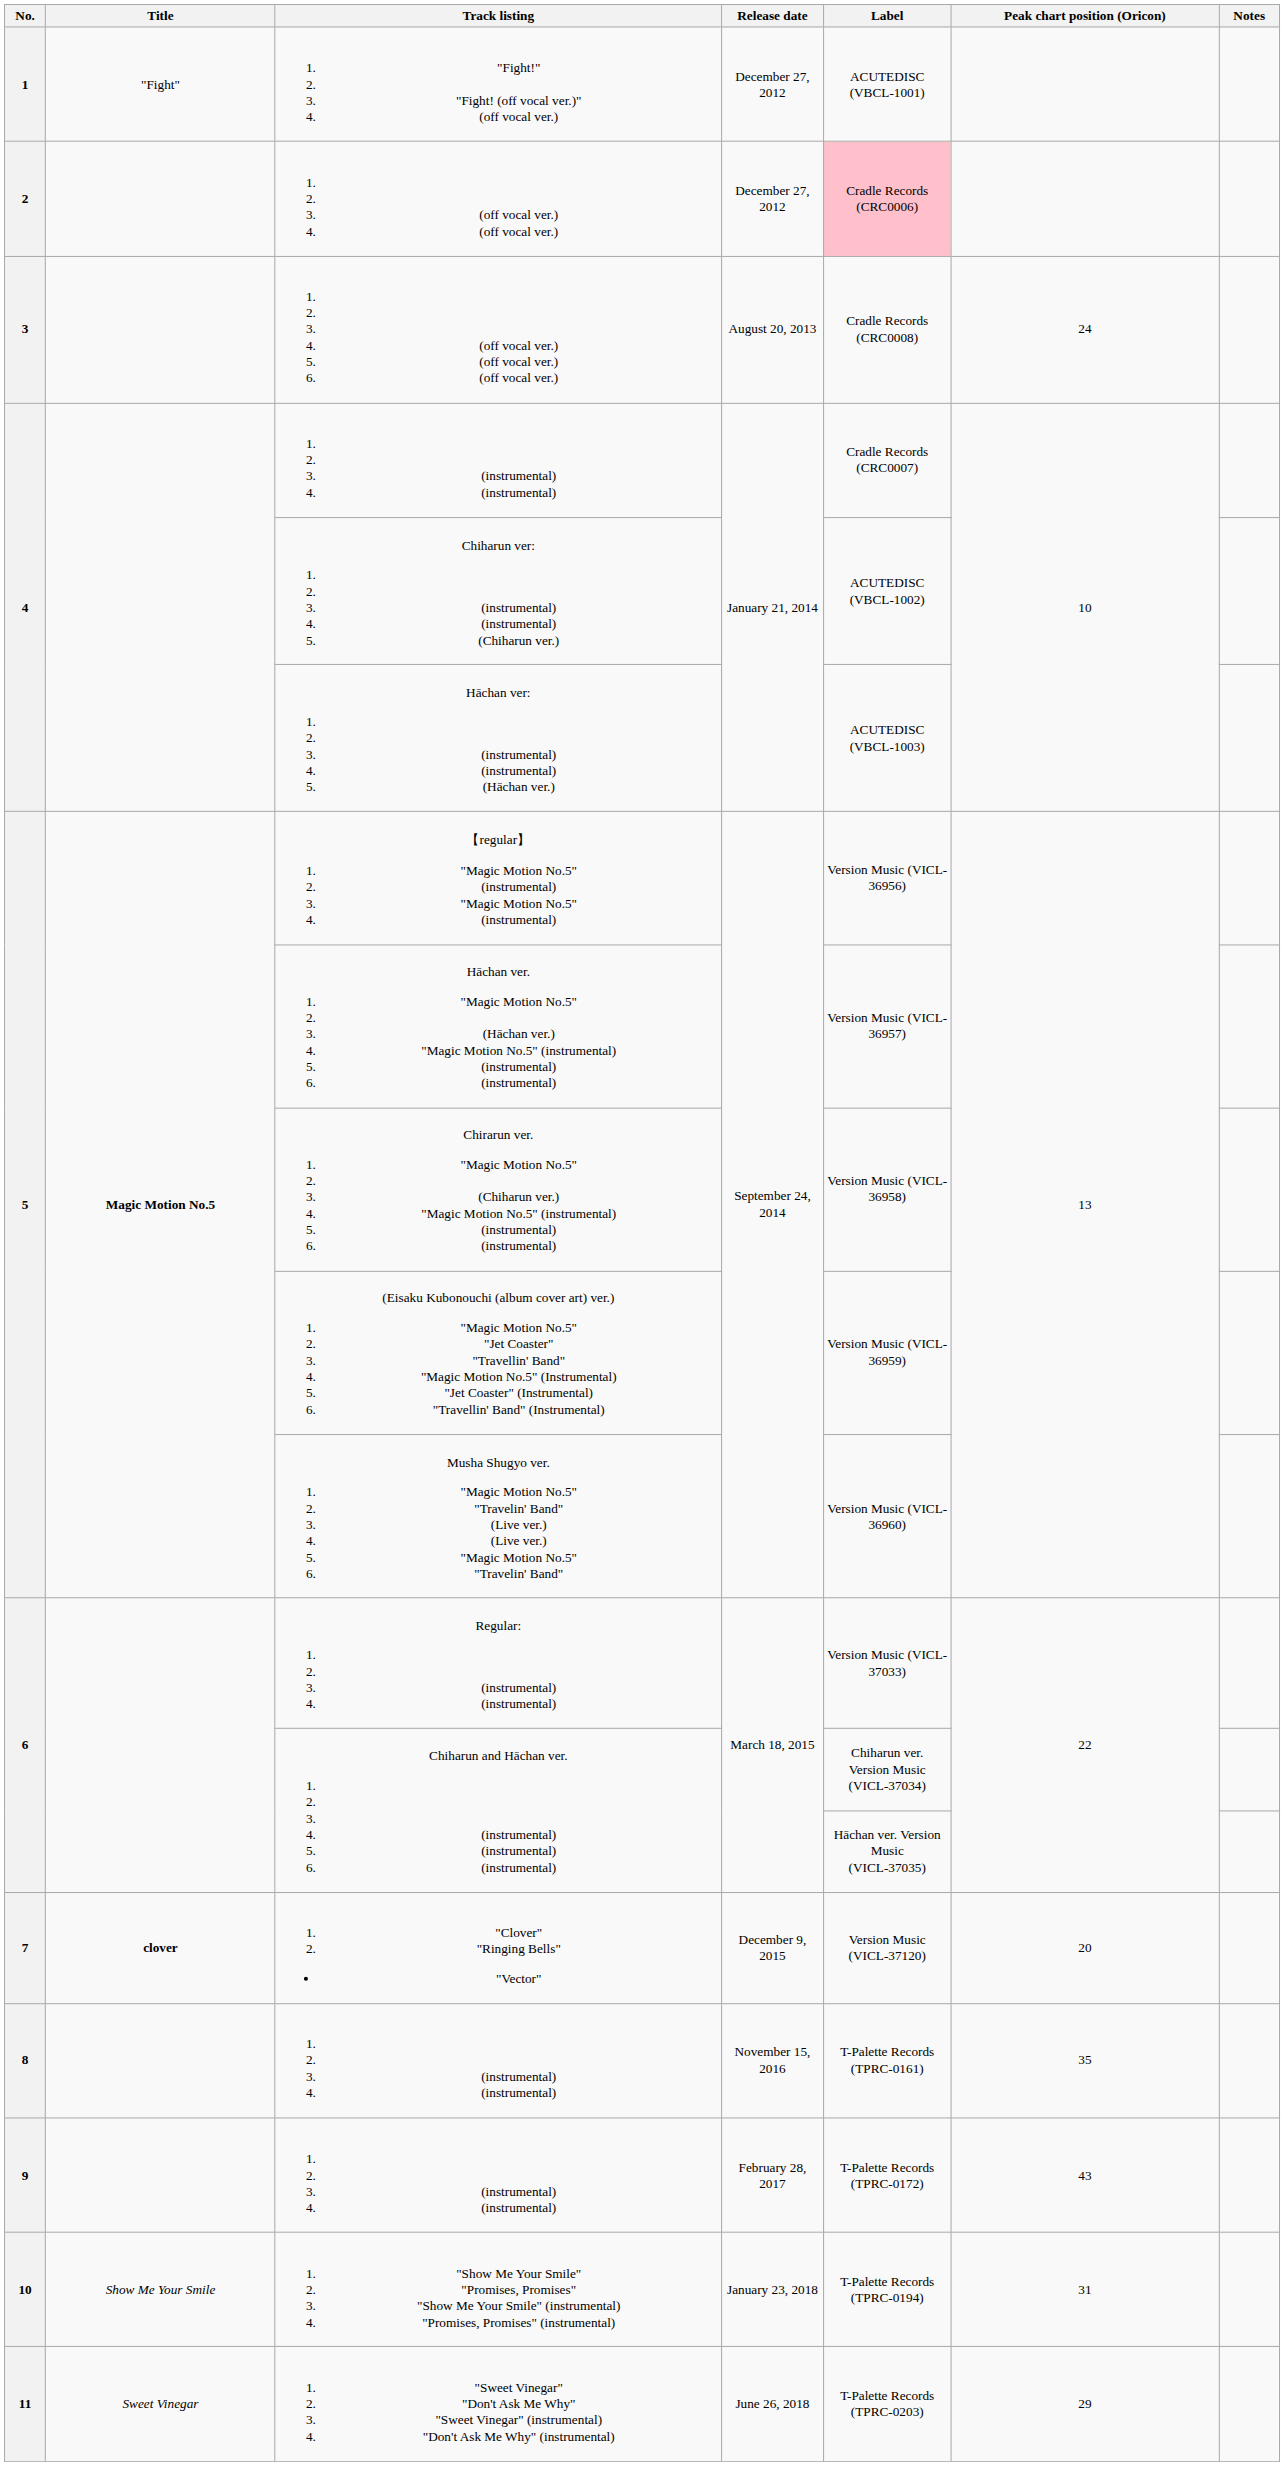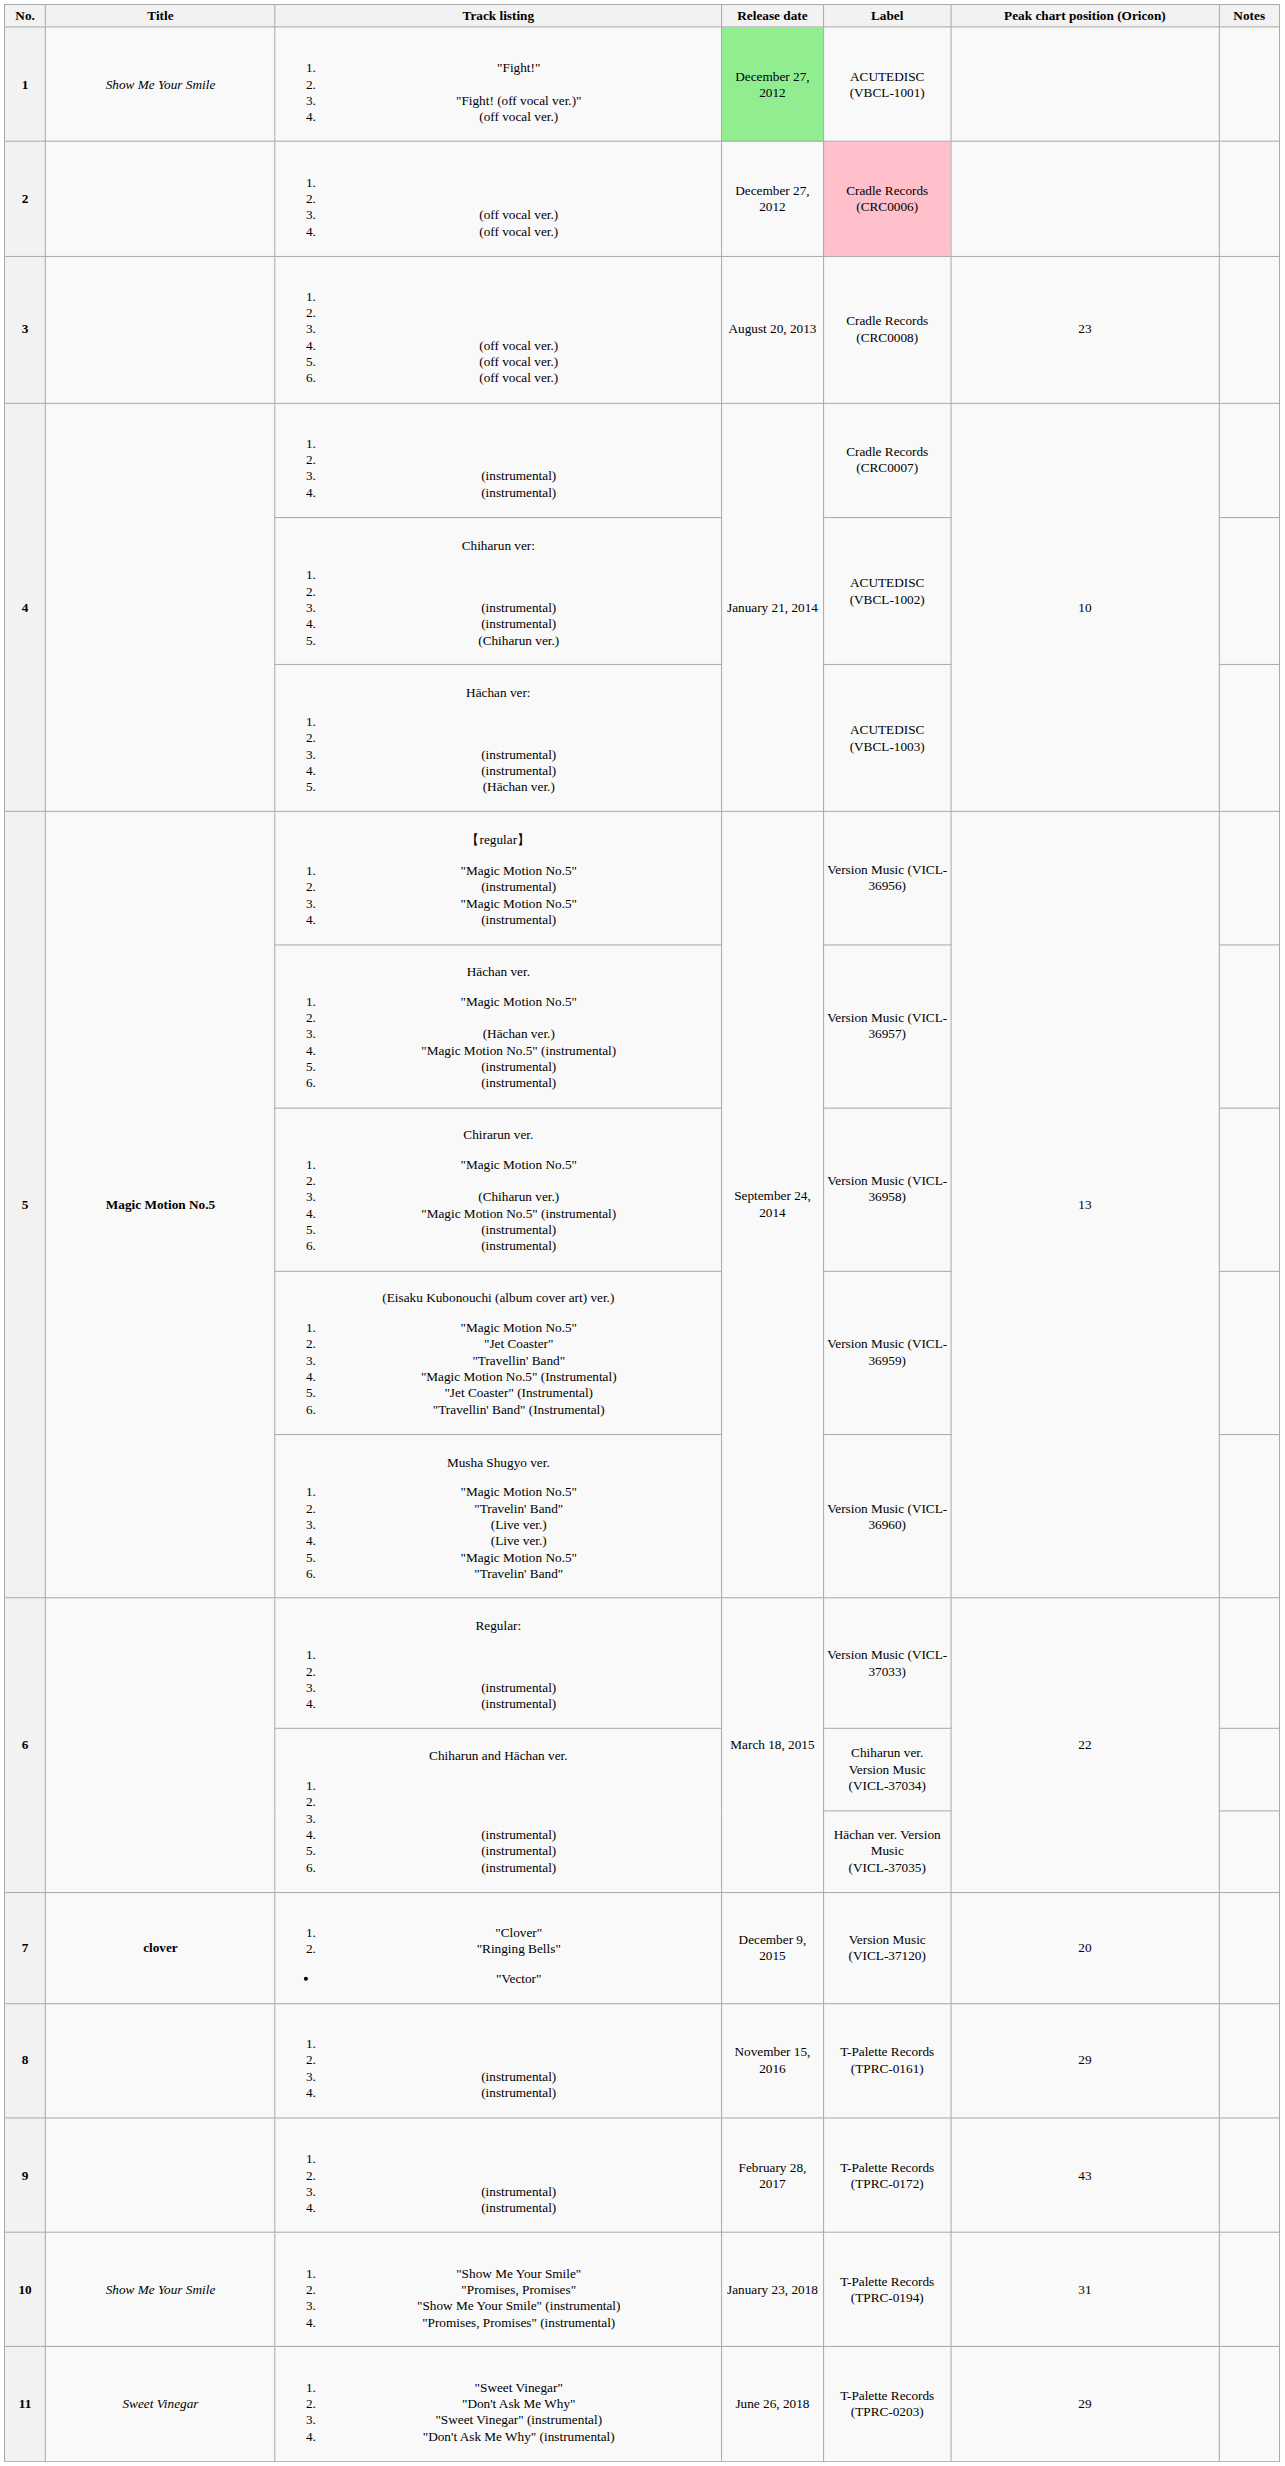"Fight!" "Fight! (off vocal ver.)" (off vocal ver.) | Title: "Fight" -> Show Me Your Smile
"Fight!" "Fight! (off vocal ver.)" (off vocal ver.) | Release date: no background -> lightgreen background
(off vocal ver.) (off vocal ver.) (off vocal ver.) | Peak chart position (Oricon): 24 -> 23
8 / (instrumental) (instrumental) | Peak chart position (Oricon): 35 -> 29
